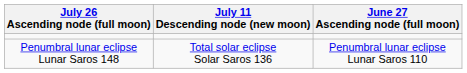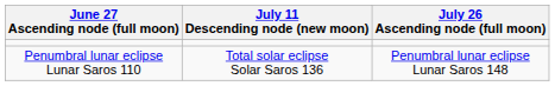columns swapped: June 27 Ascending node (full moon) <-> July 26 Ascending node (full moon)
